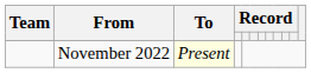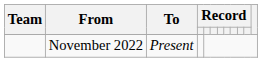November 2022 | To: lightyellow background -> no background
